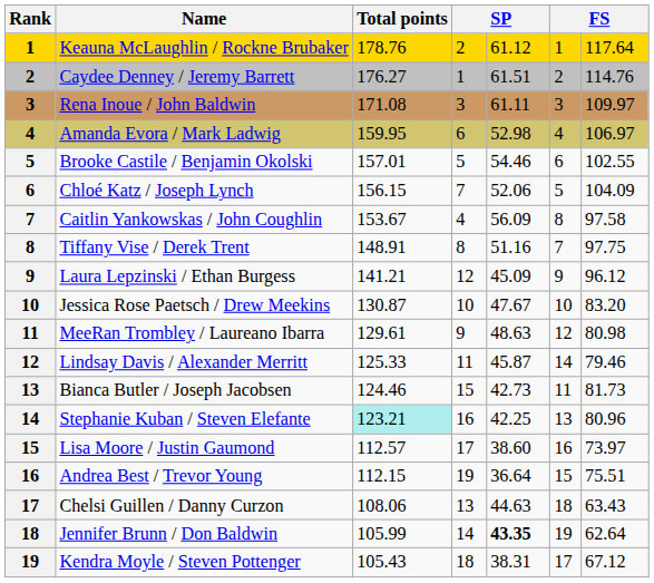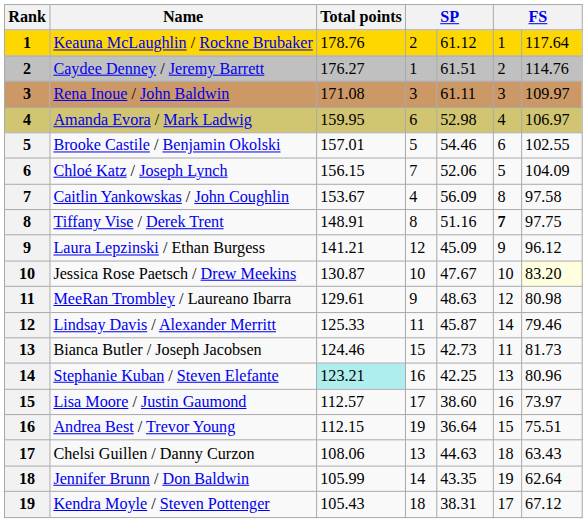Tiffany Vise / Derek Trent | column 6: normal -> bold
Jessica Rose Paetsch / Drew Meekins | column 7: no background -> lightyellow background
Jennifer Brunn / Don Baldwin | column 5: bold -> normal
